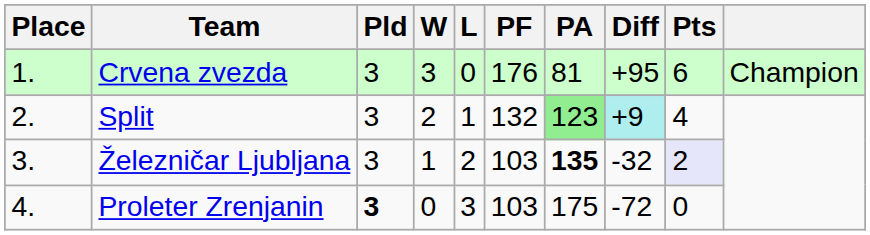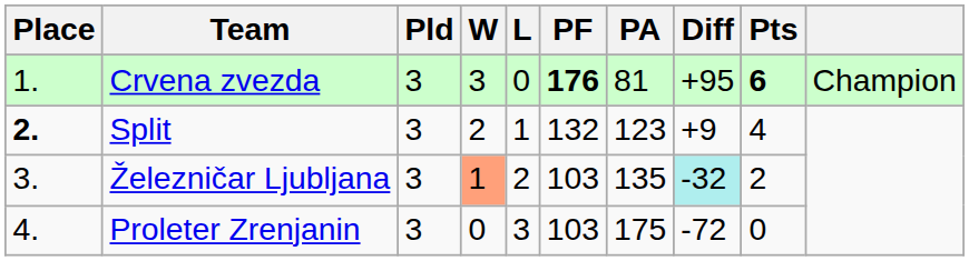Crvena zvezda | PF: normal -> bold
Crvena zvezda | Pts: normal -> bold
Split | Place: normal -> bold
Split | PA: lightgreen background -> no background
Split | Diff: paleturquoise background -> no background
Železničar Ljubljana | W: no background -> lightsalmon background
Železničar Ljubljana | PA: bold -> normal
Železničar Ljubljana | Diff: no background -> paleturquoise background
Železničar Ljubljana | Pts: lavender background -> no background
Proleter Zrenjanin | Pld: bold -> normal
